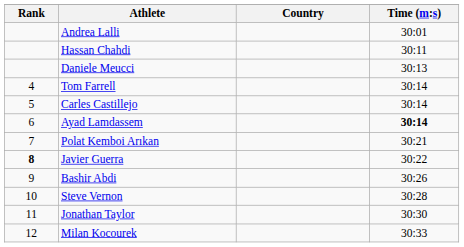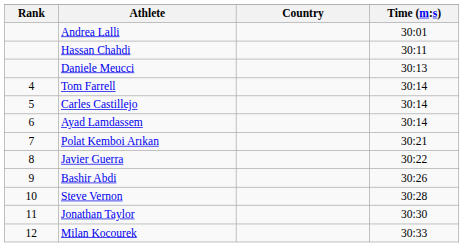Ayad Lamdassem | Time (m:s): bold -> normal
Javier Guerra | Rank: bold -> normal
